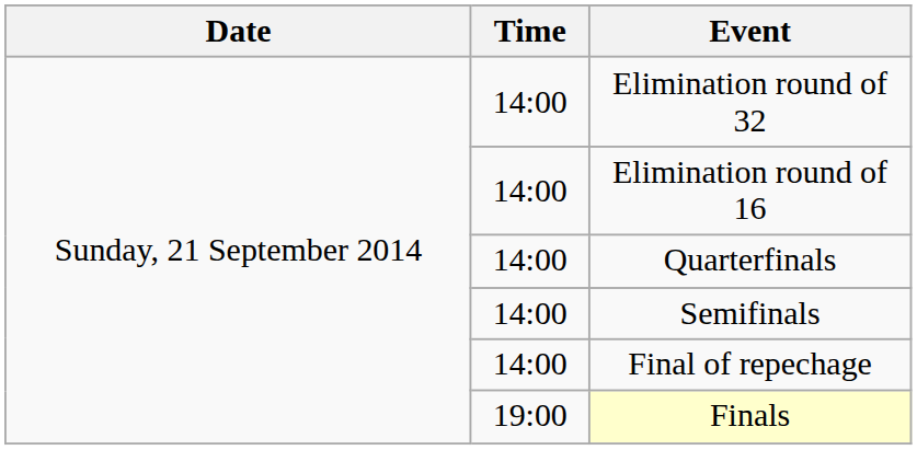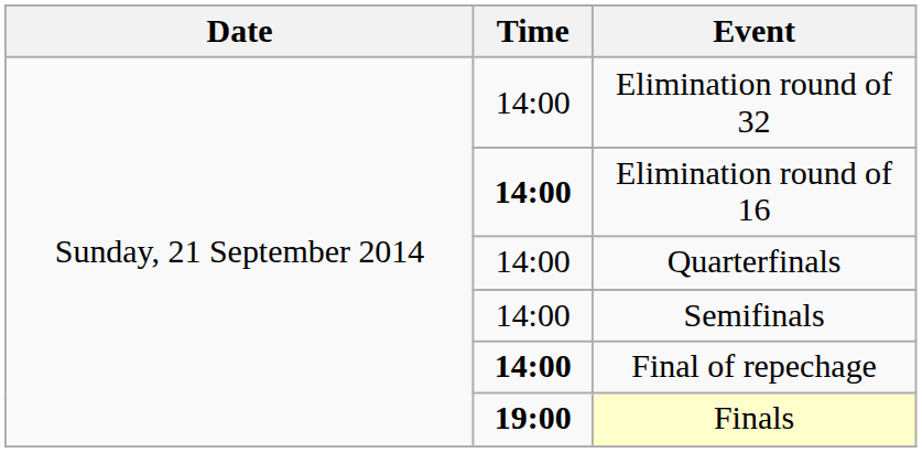Elimination round of 16 | Time: normal -> bold
Final of repechage | Time: normal -> bold
Finals | Time: normal -> bold
